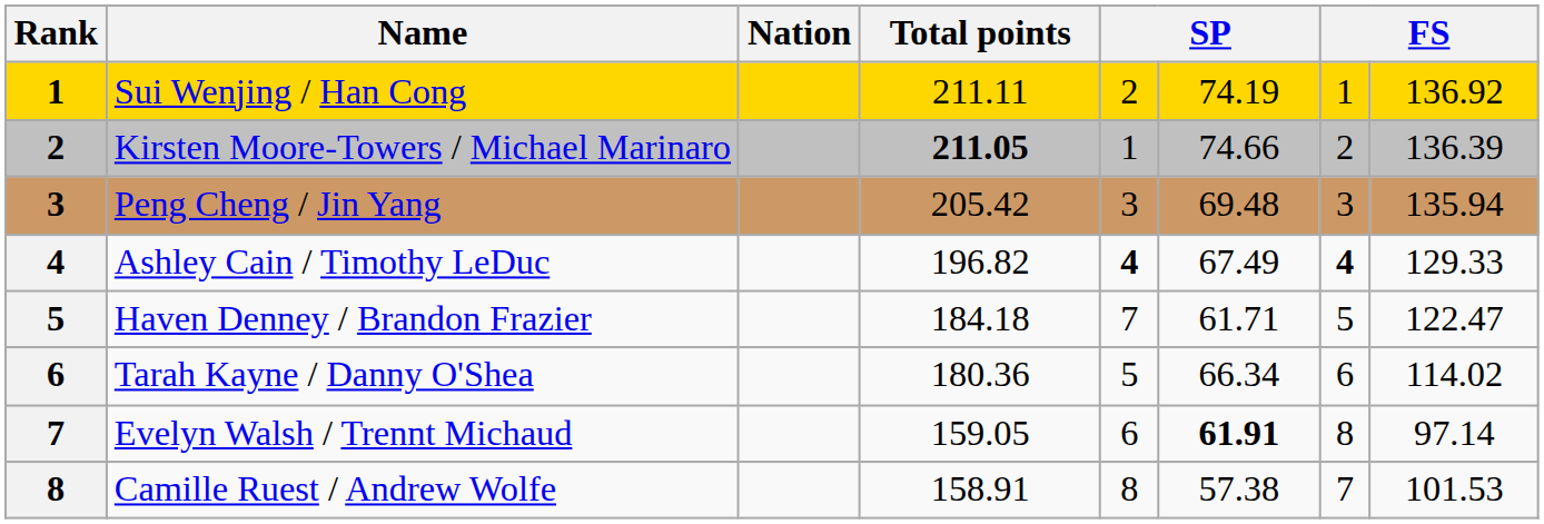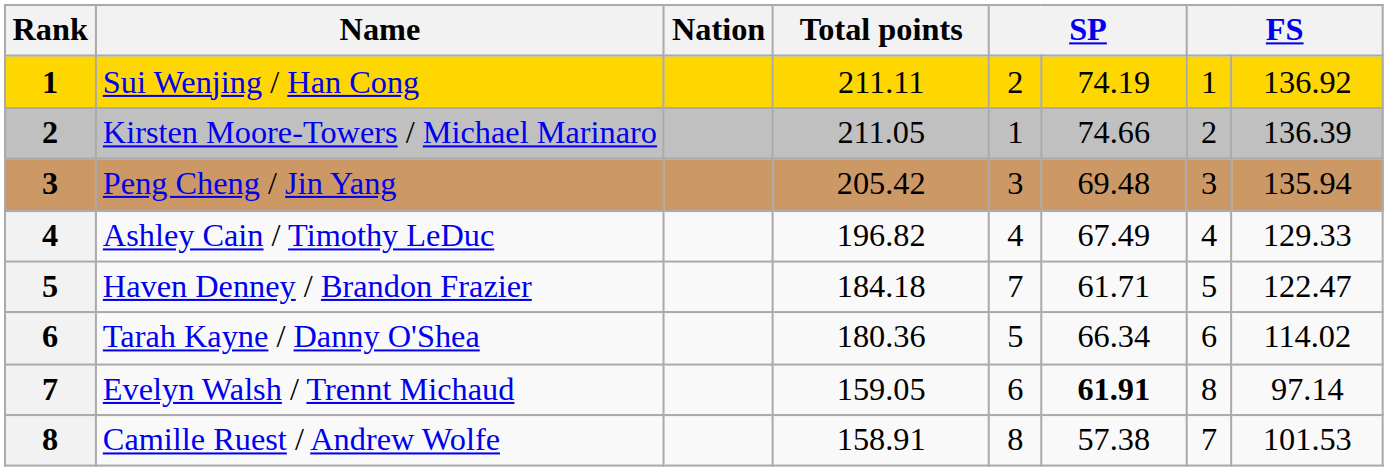Kirsten Moore-Towers / Michael Marinaro | Total points: bold -> normal
Ashley Cain / Timothy LeDuc | column 5: bold -> normal
Ashley Cain / Timothy LeDuc | column 7: bold -> normal
